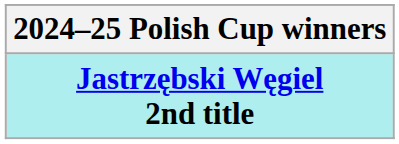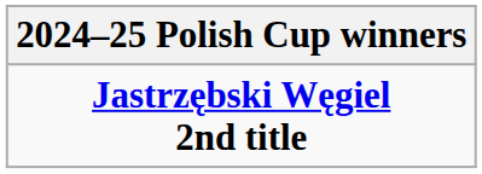row 2 | column 1: paleturquoise background -> no background
